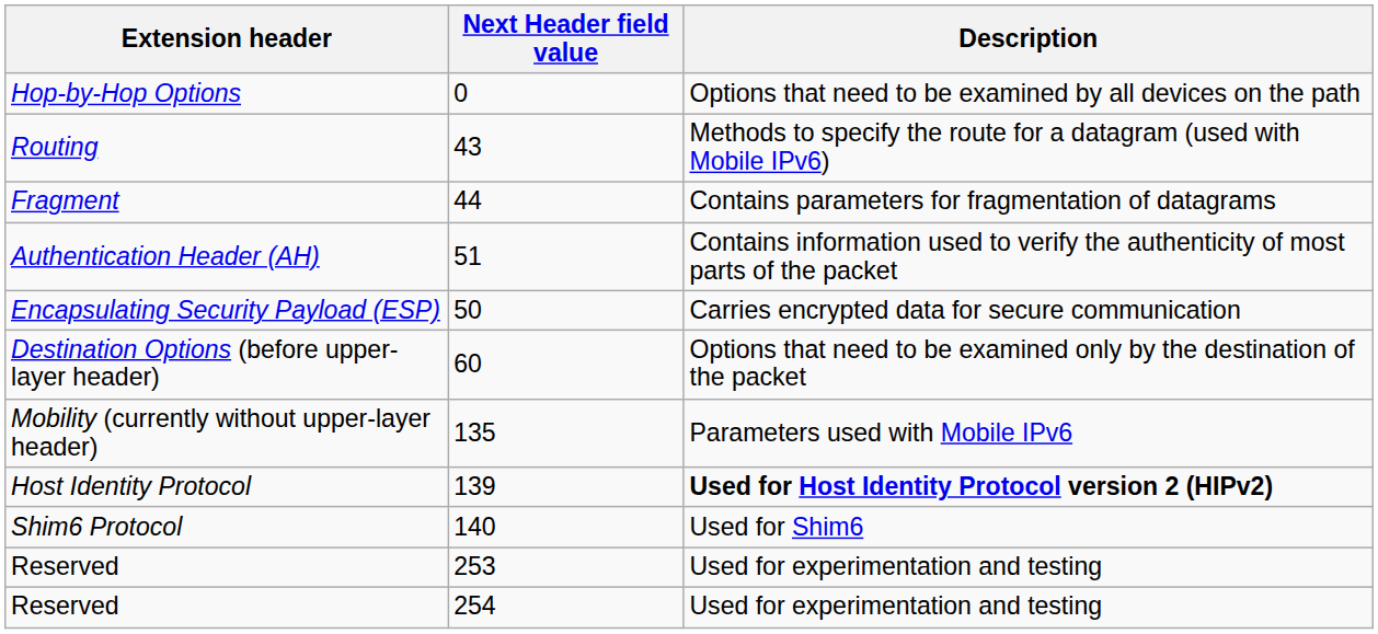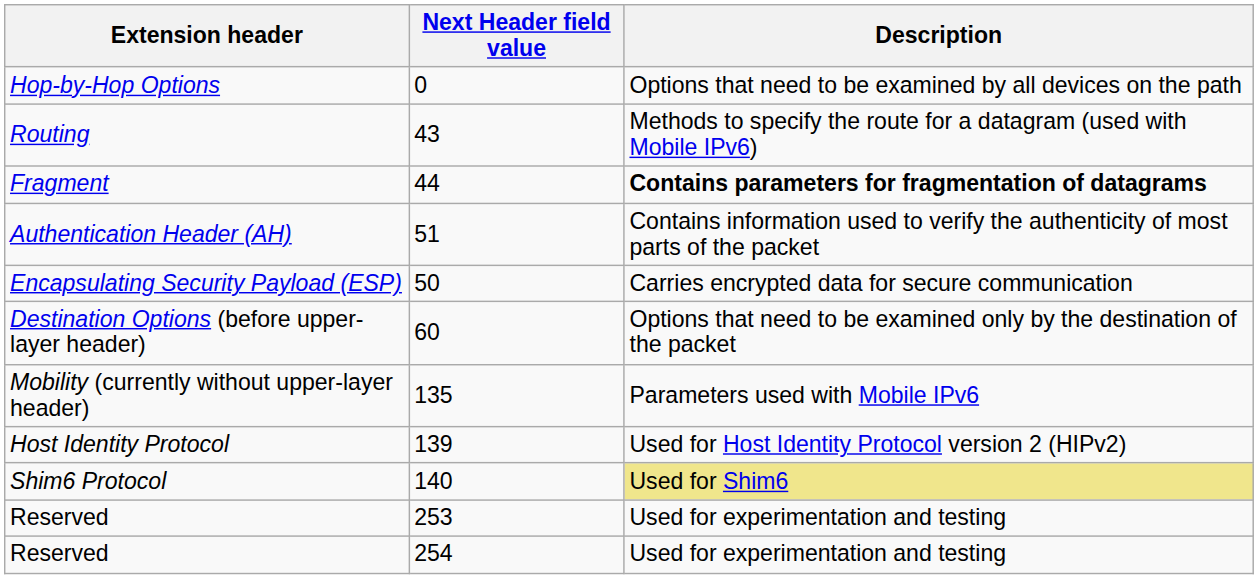Fragment | Description: normal -> bold
Host Identity Protocol | Description: bold -> normal
Shim6 Protocol | Description: no background -> khaki background
